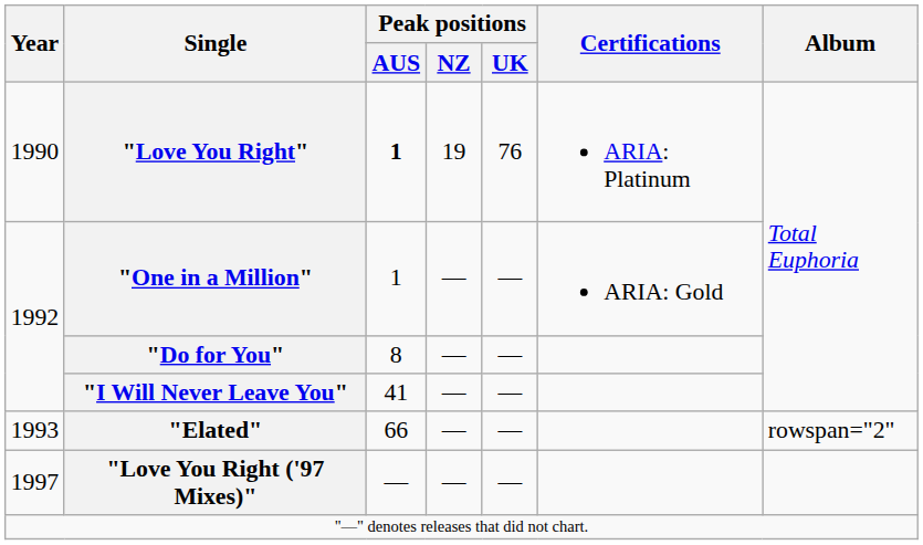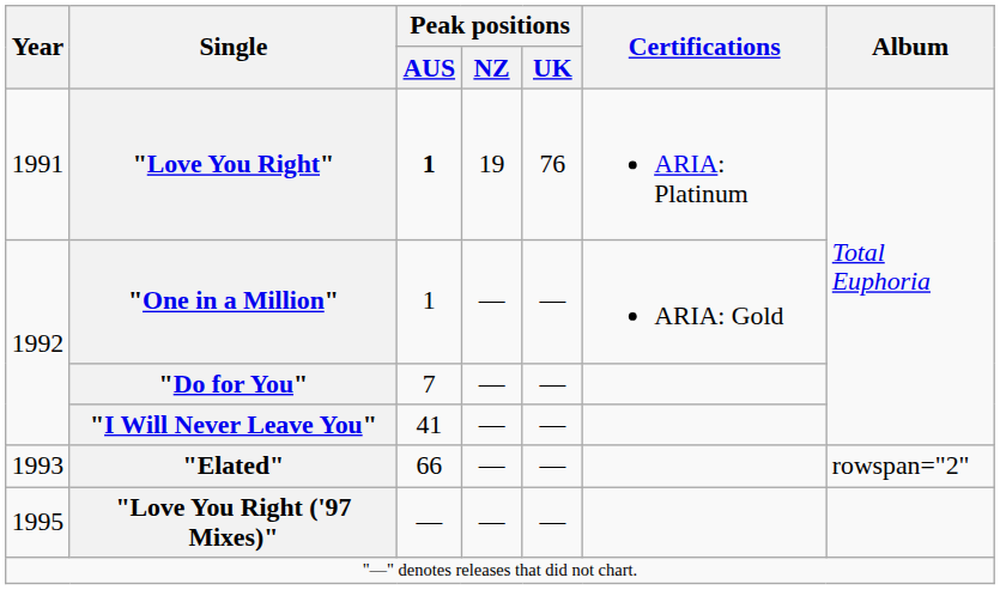"Love You Right" | Year: 1990 -> 1991
"Do for You" | Peak positions / AUS: 8 -> 7
"Love You Right ('97 Mixes)" | Year: 1997 -> 1995
